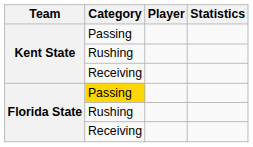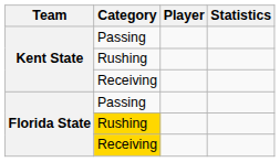Florida State / Passing | Category: gold background -> no background
Florida State / Rushing | Category: no background -> gold background
Florida State / Receiving | Category: no background -> gold background
